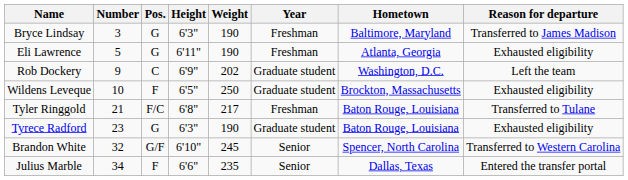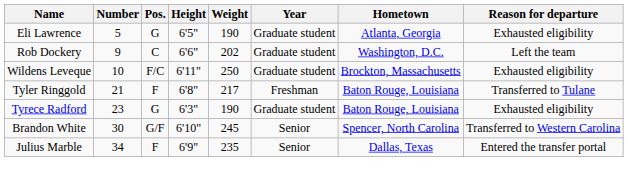- row: Bryce Lindsay | 3 | G | 6'3" | 190 | Freshman | Baltimore, Maryland | Transferred to James Madison
Eli Lawrence | Height: 6'11" -> 6'5"
Eli Lawrence | Year: Freshman -> Graduate student
Rob Dockery | Height: 6'9" -> 6'6"
Wildens Leveque | Pos.: F -> F/C
Wildens Leveque | Height: 6'5" -> 6'11"
Tyler Ringgold | Pos.: F/C -> F
Brandon White | Number: 32 -> 30
Julius Marble | Height: 6'6" -> 6'9"
